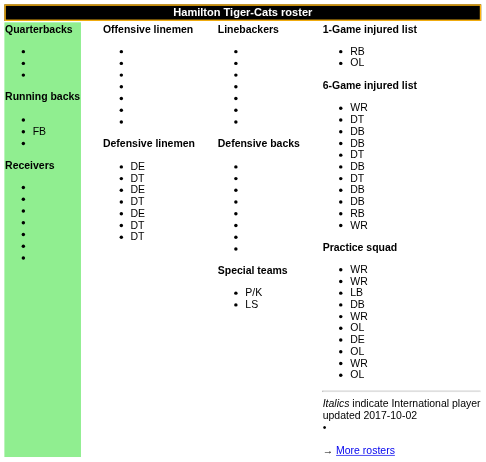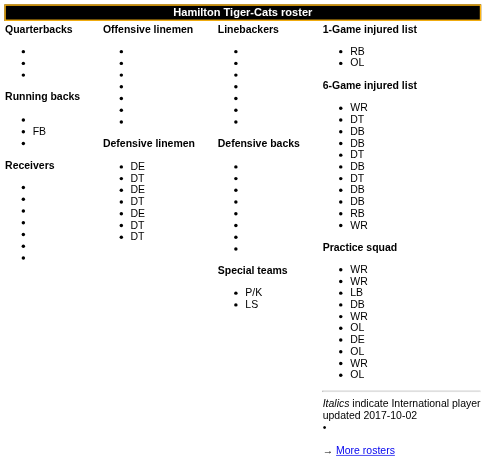Quarterbacks Running backs FB Receivers | column 1: lightgreen background -> no background
